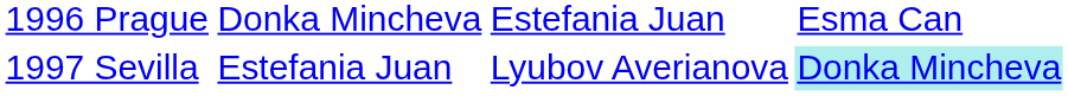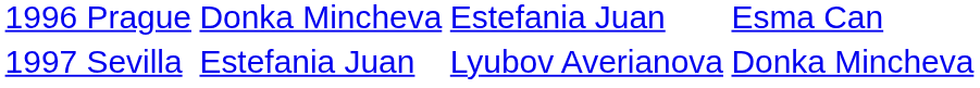1997 Sevilla | column 4: paleturquoise background -> no background
